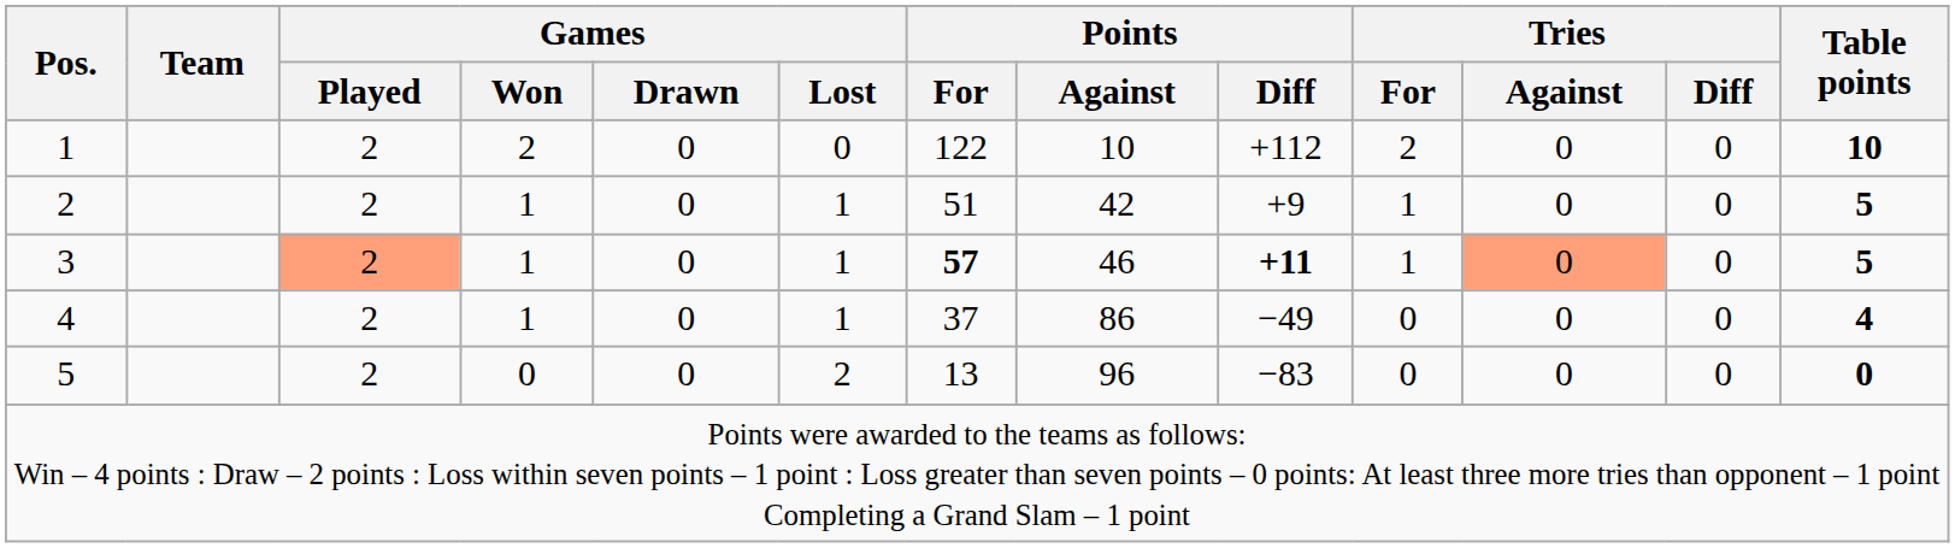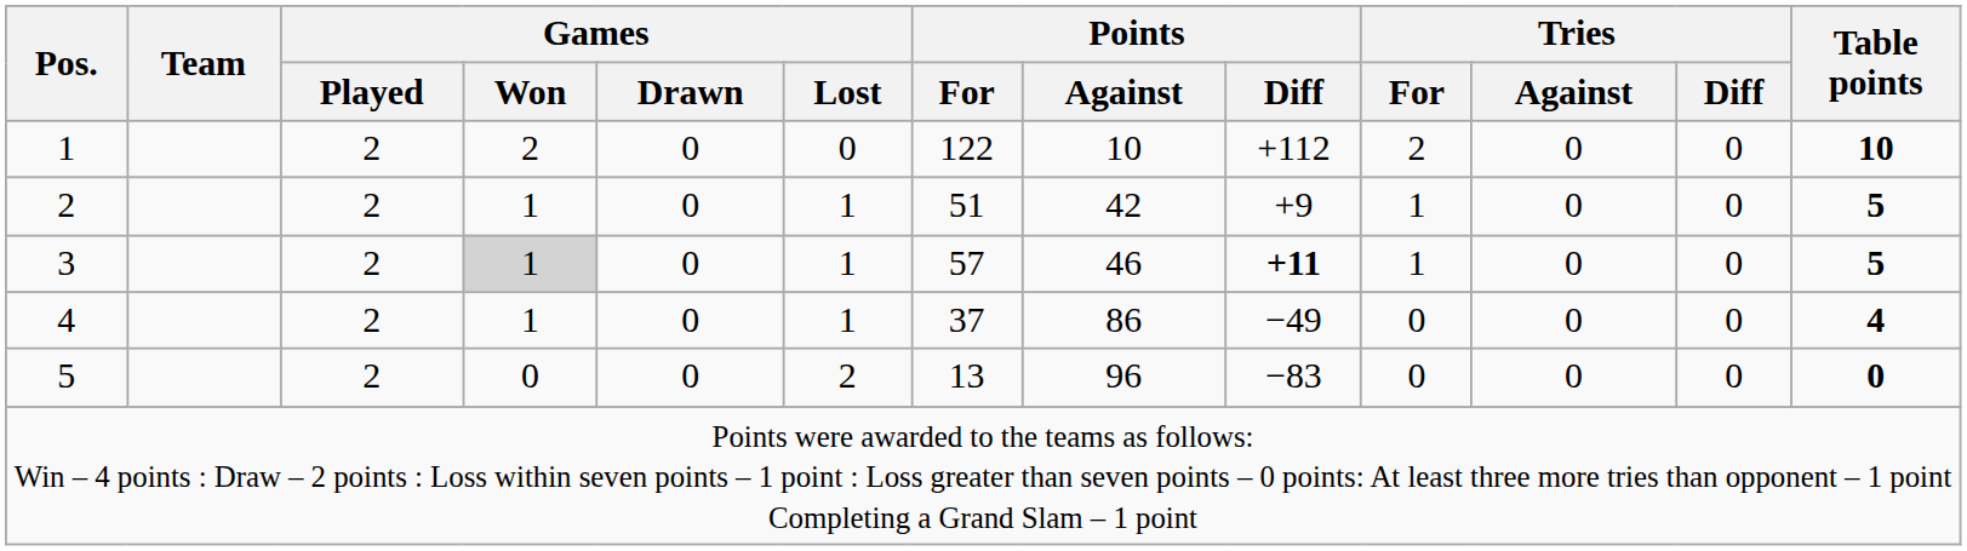3 | Games / Played: lightsalmon background -> no background
3 | Games / Won: no background -> lightgrey background
3 | Points / For: bold -> normal
3 | Tries / Against: lightsalmon background -> no background
